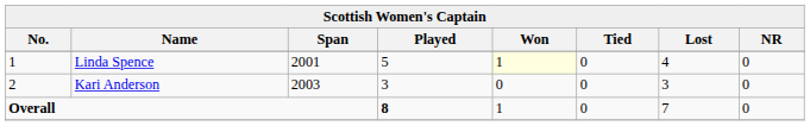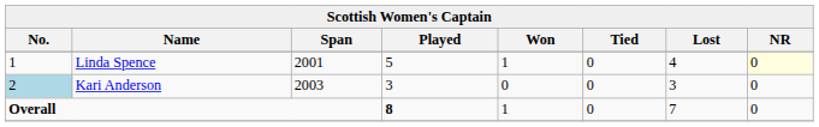Linda Spence | Won: lightyellow background -> no background
Linda Spence | NR: no background -> lightyellow background
Kari Anderson | No.: no background -> lightblue background
